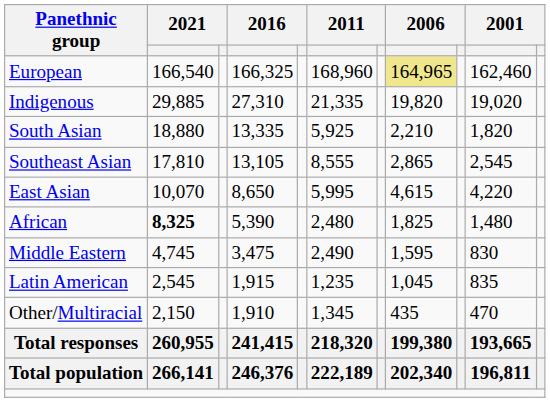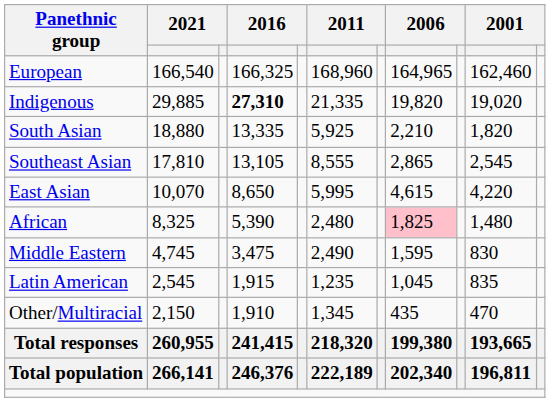European | column 8: khaki background -> no background
Indigenous | column 4: normal -> bold
African | column 2: bold -> normal
African | column 8: no background -> pink background
